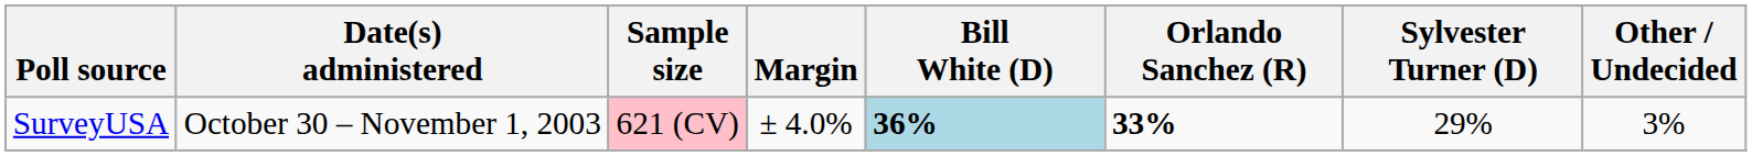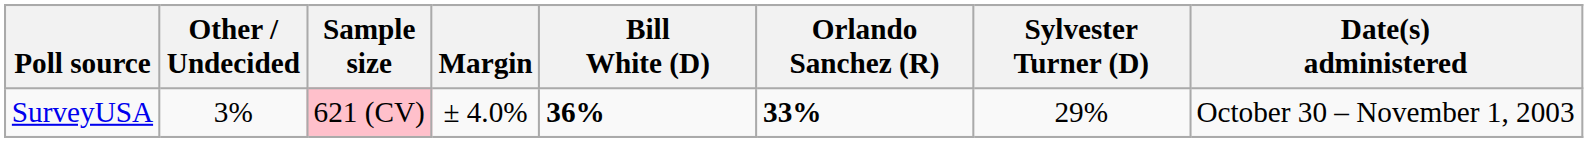columns swapped: Date(s) administered <-> Other / Undecided
SurveyUSA | Bill White (D): lightblue background -> no background
